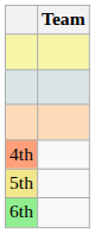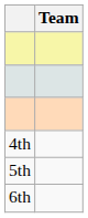row 5 | column 1: lightsalmon background -> no background
row 6 | column 1: khaki background -> no background
row 7 | column 1: lightgreen background -> no background
